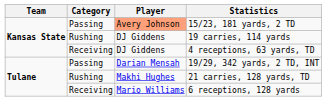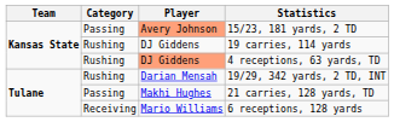4 receptions, 63 yards, TD | Category: Receiving -> Rushing
4 receptions, 63 yards, TD | Player: no background -> lightsalmon background
19/29, 342 yards, 2 TD, INT | Category: Passing -> Rushing
21 carries, 128 yards, TD | Category: Rushing -> Passing
